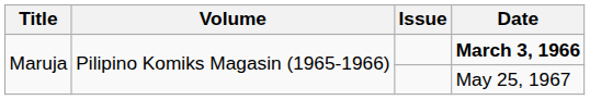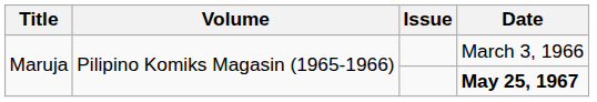March 3, 1966 | Date: bold -> normal
May 25, 1967 | Date: normal -> bold
